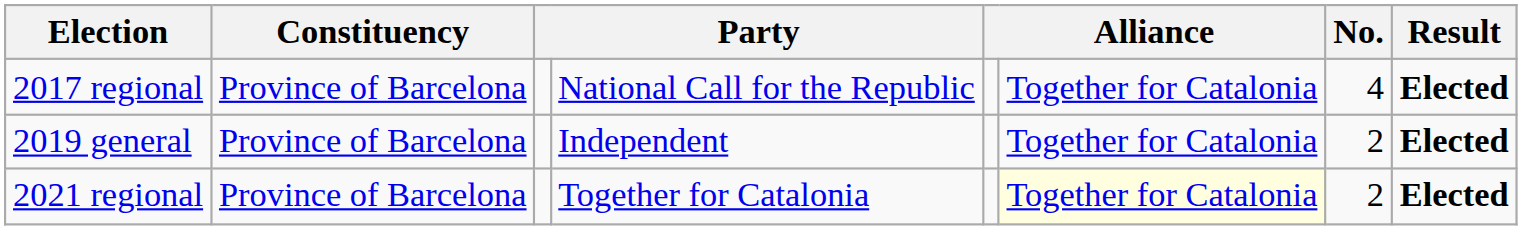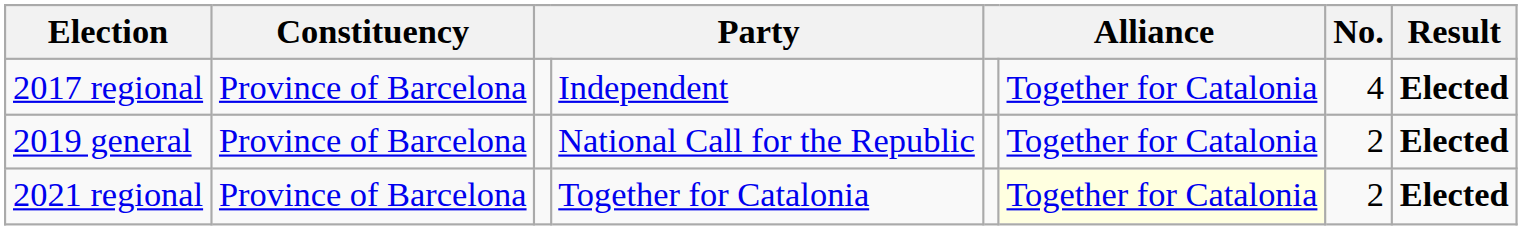2017 regional | column 4: National Call for the Republic -> Independent
2019 general | column 4: Independent -> National Call for the Republic
